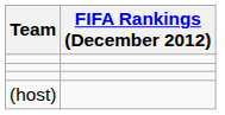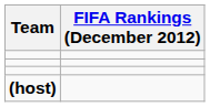row 5 | Team: normal -> bold
